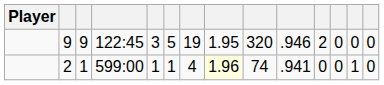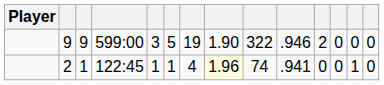row 2 | column 4: 122:45 -> 599:00
row 2 | column 8: 1.95 -> 1.90
row 2 | column 9: 320 -> 322
row 3 | column 4: 599:00 -> 122:45
